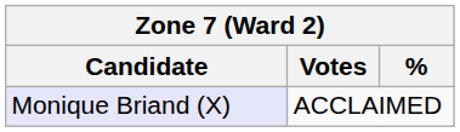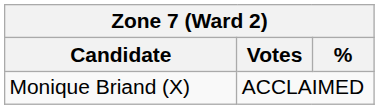Monique Briand (X) | Candidate: lavender background -> no background
